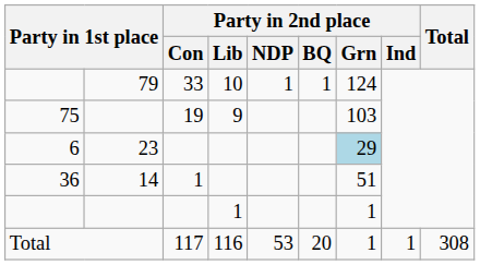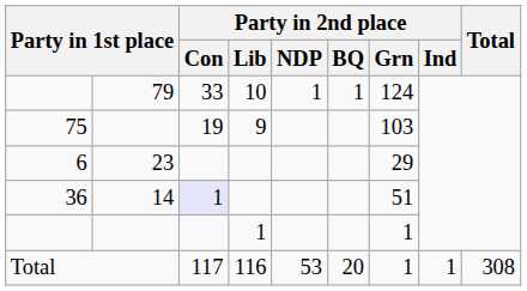6 | Party in 2nd place / Grn: lightblue background -> no background
36 | Party in 2nd place / Con: no background -> lavender background
